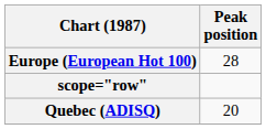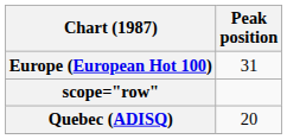Europe (European Hot 100) | Peak position: 28 -> 31
